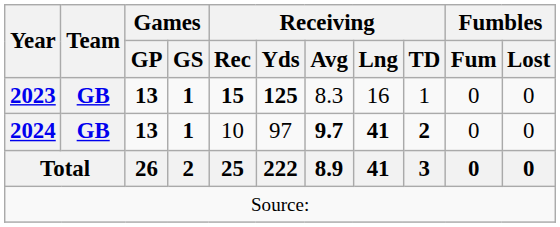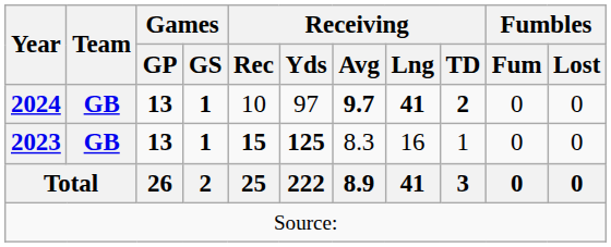rows swapped: 2023 <-> 2024
